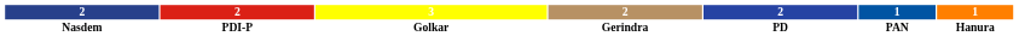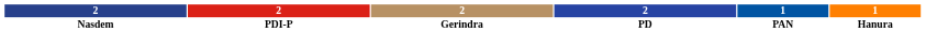- column: 3 | Golkar
